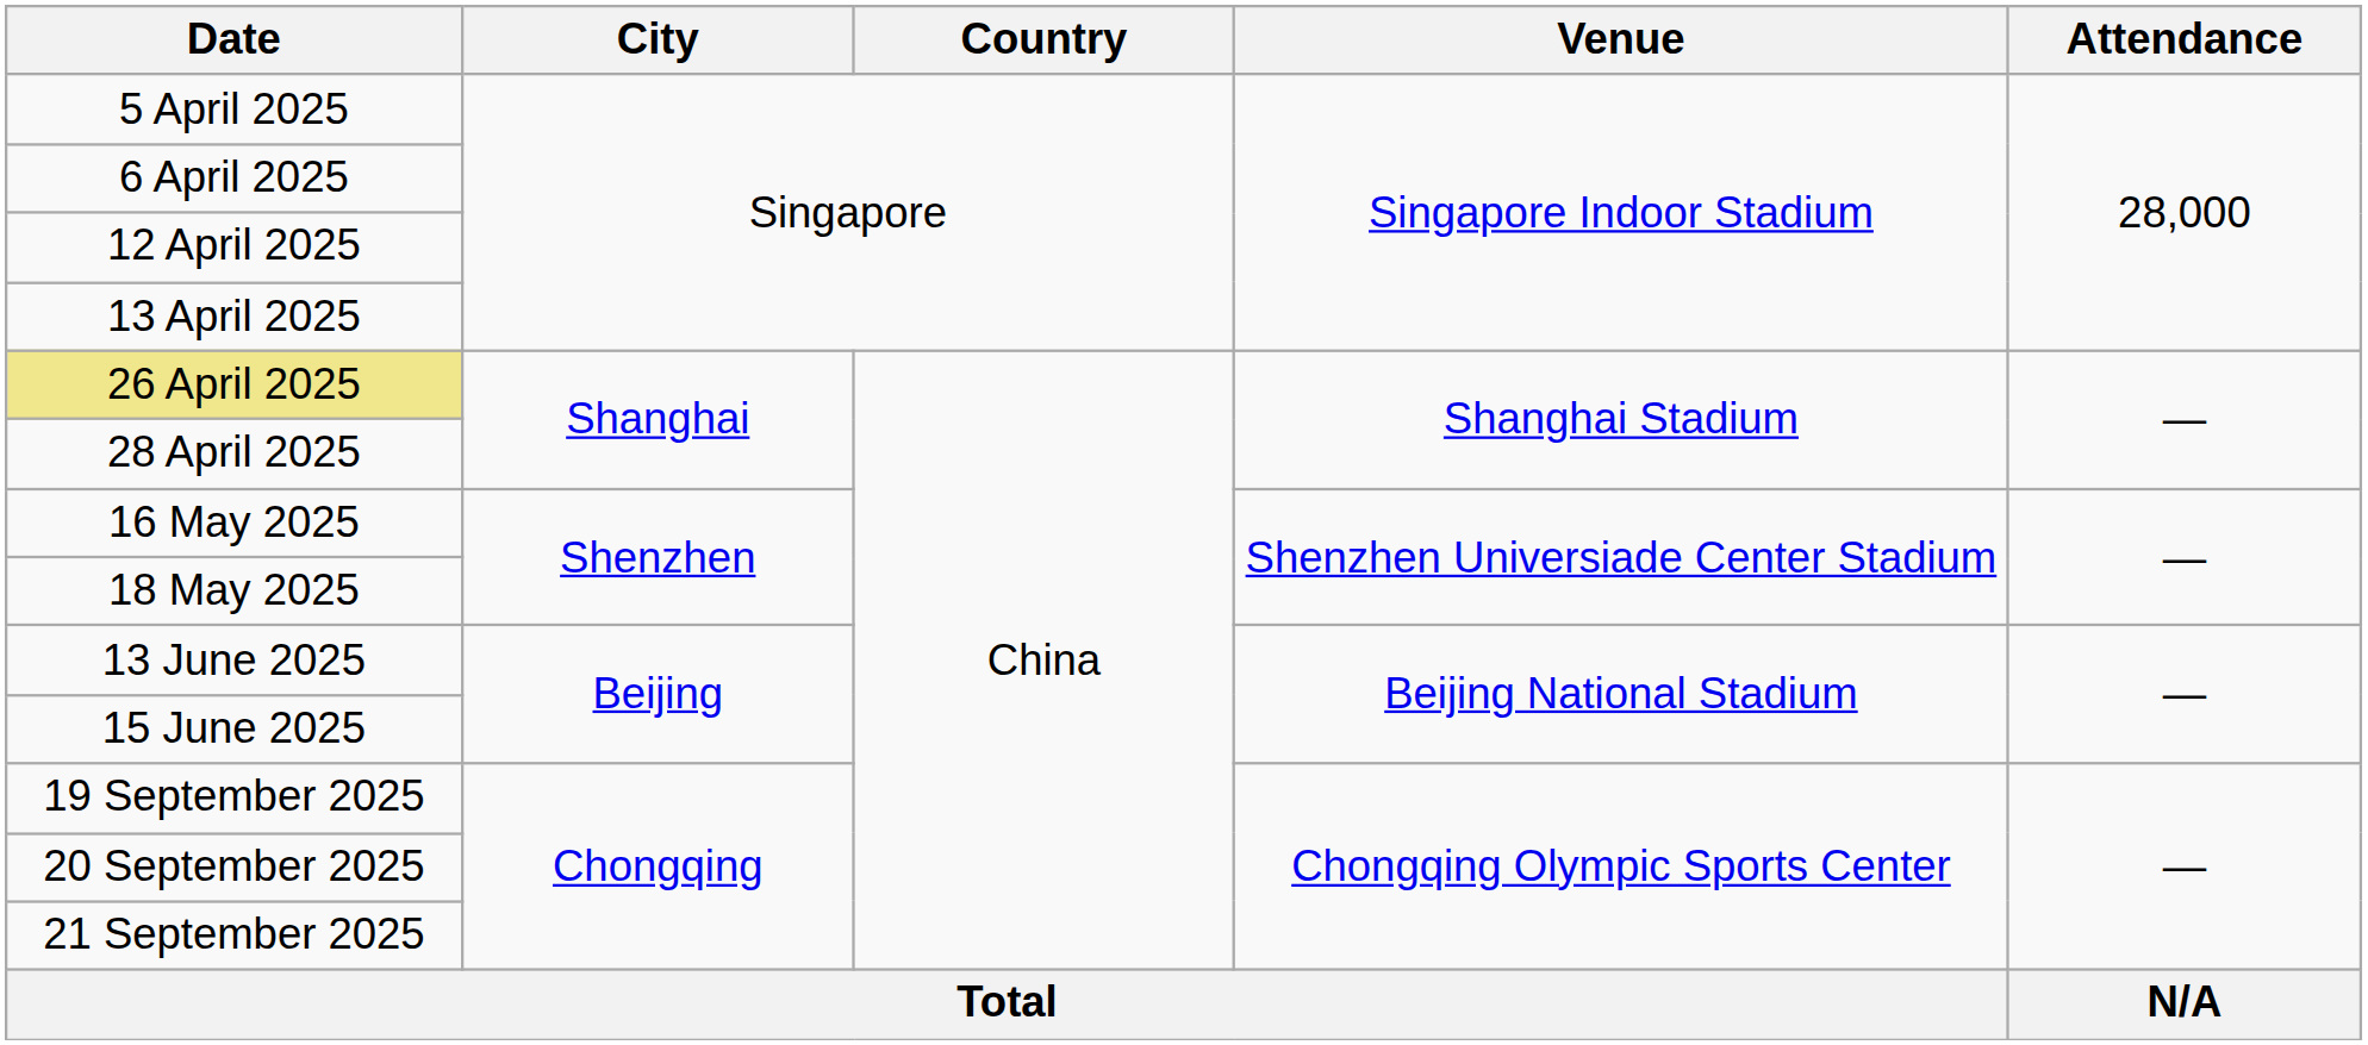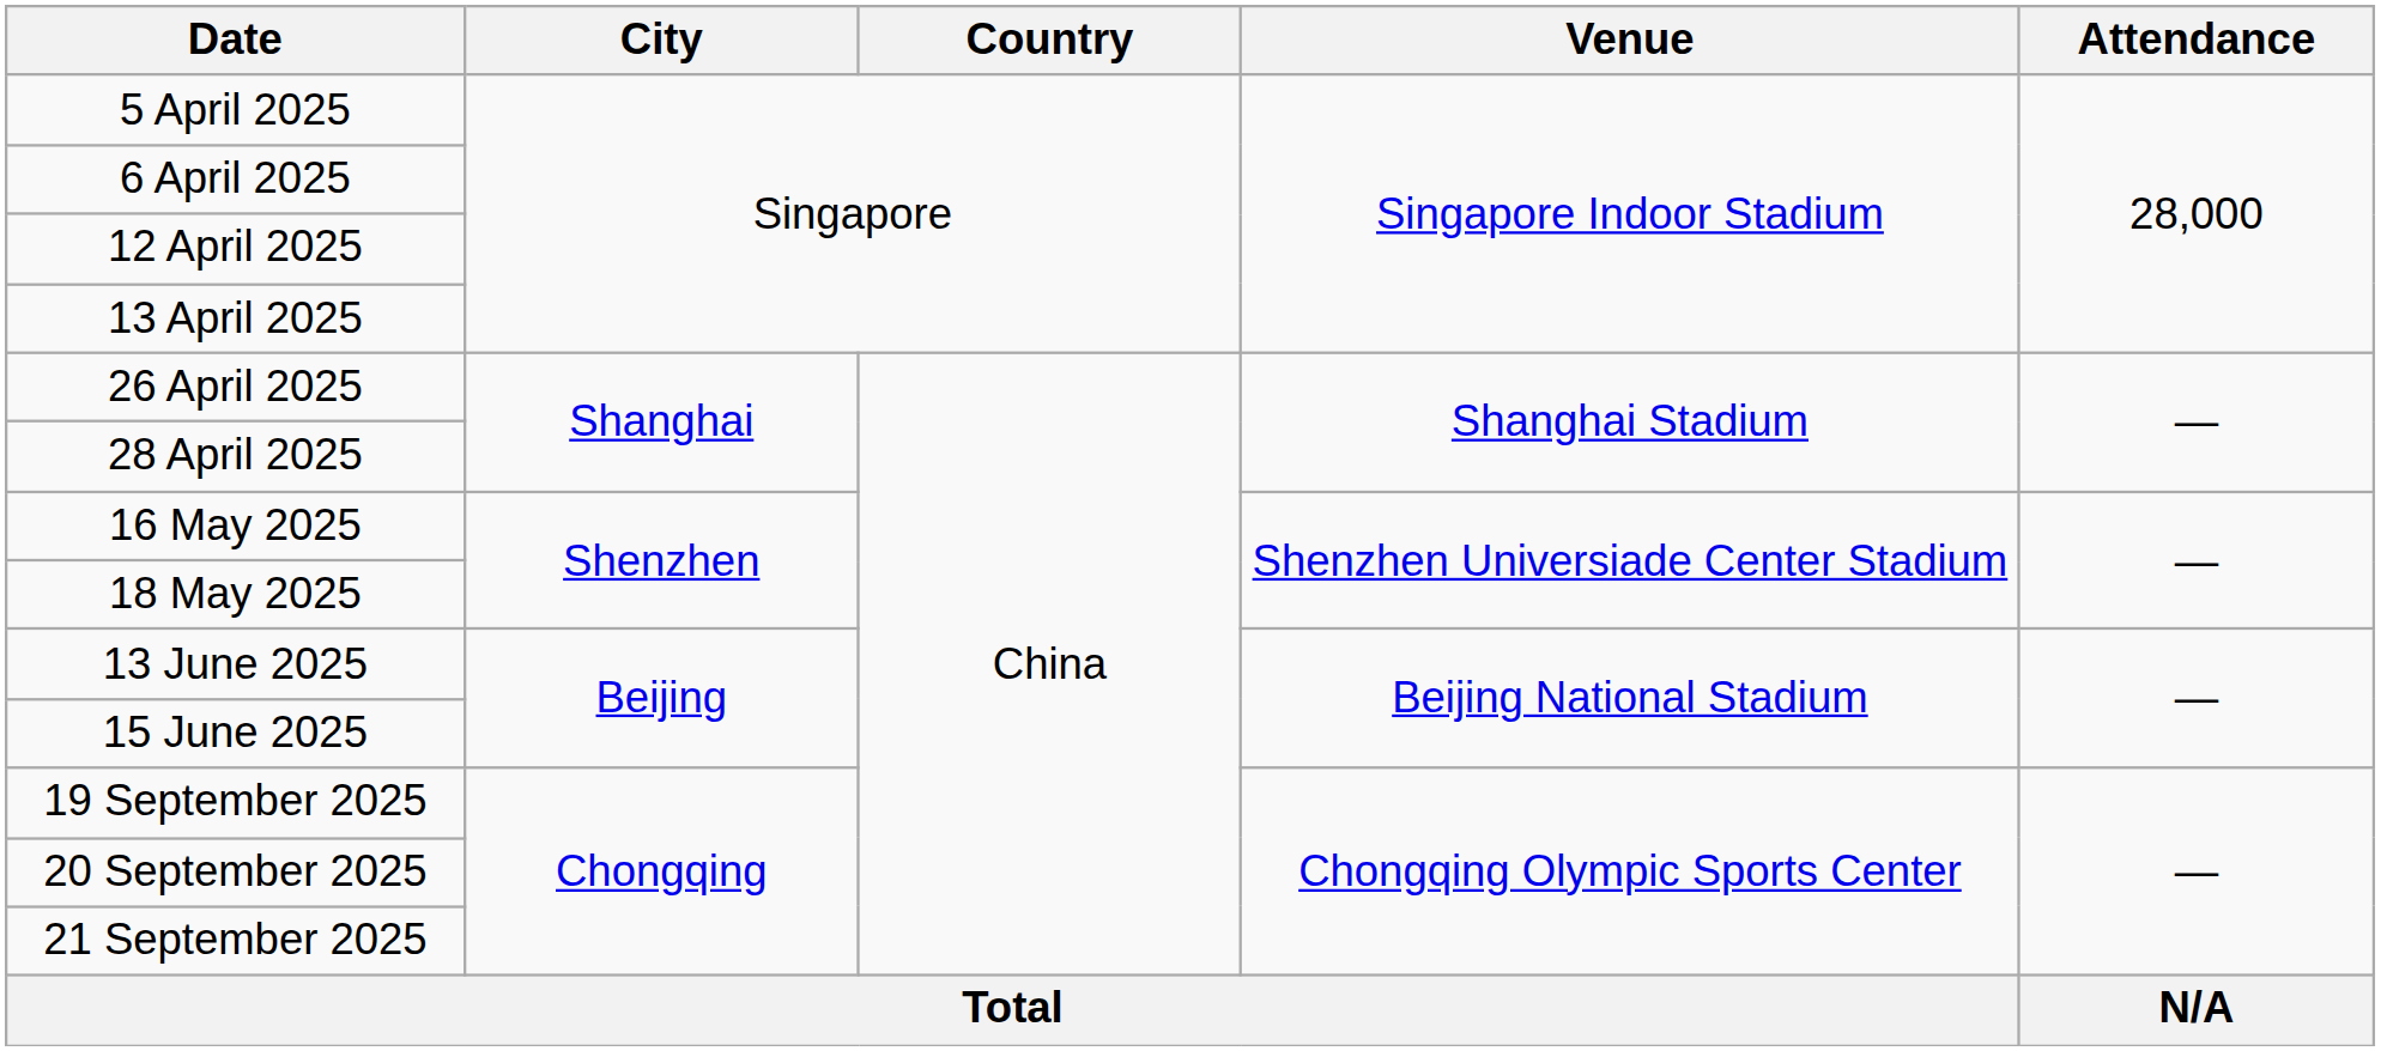26 April 2025 | Date: khaki background -> no background
